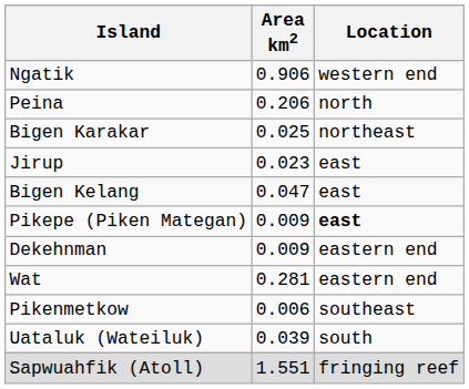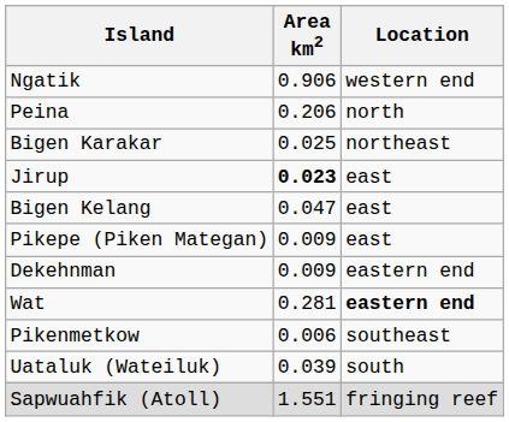Jirup | Area km2: normal -> bold
Pikepe (Piken Mategan) | Location: bold -> normal
Wat | Location: normal -> bold
